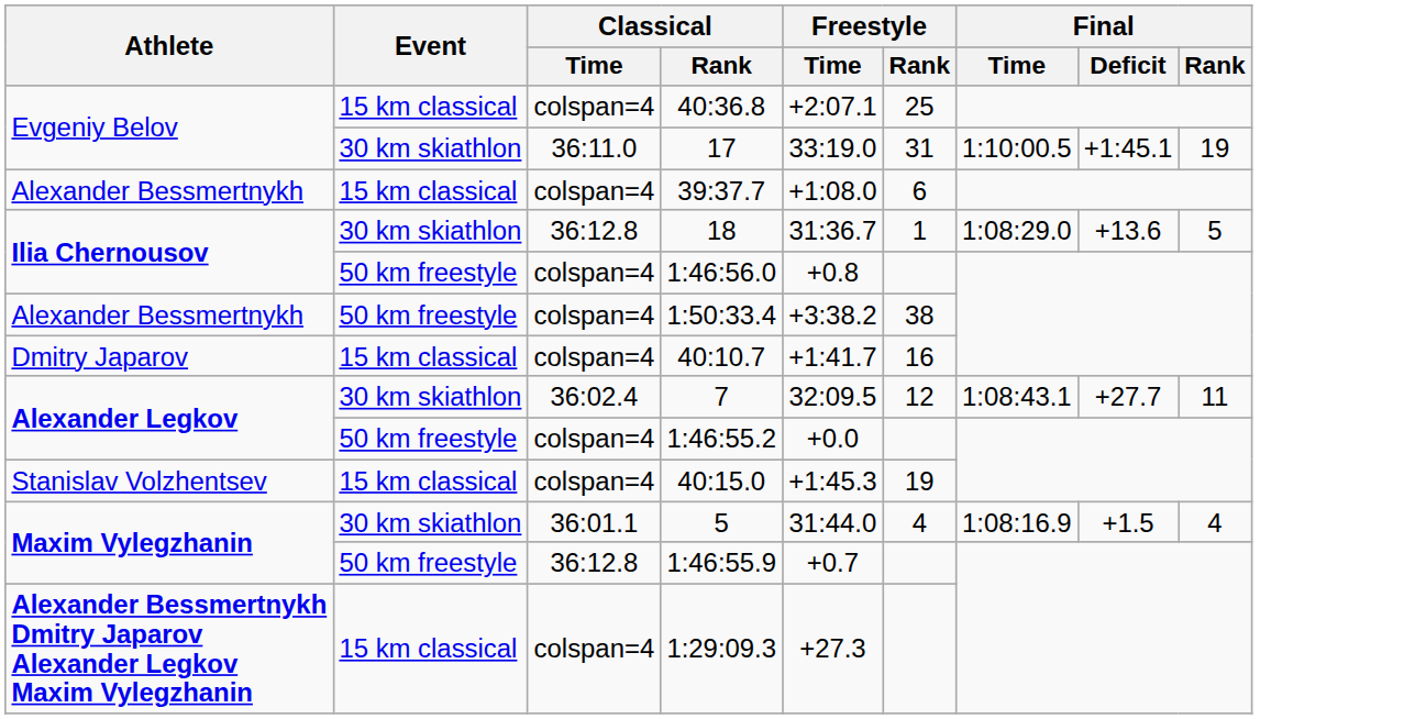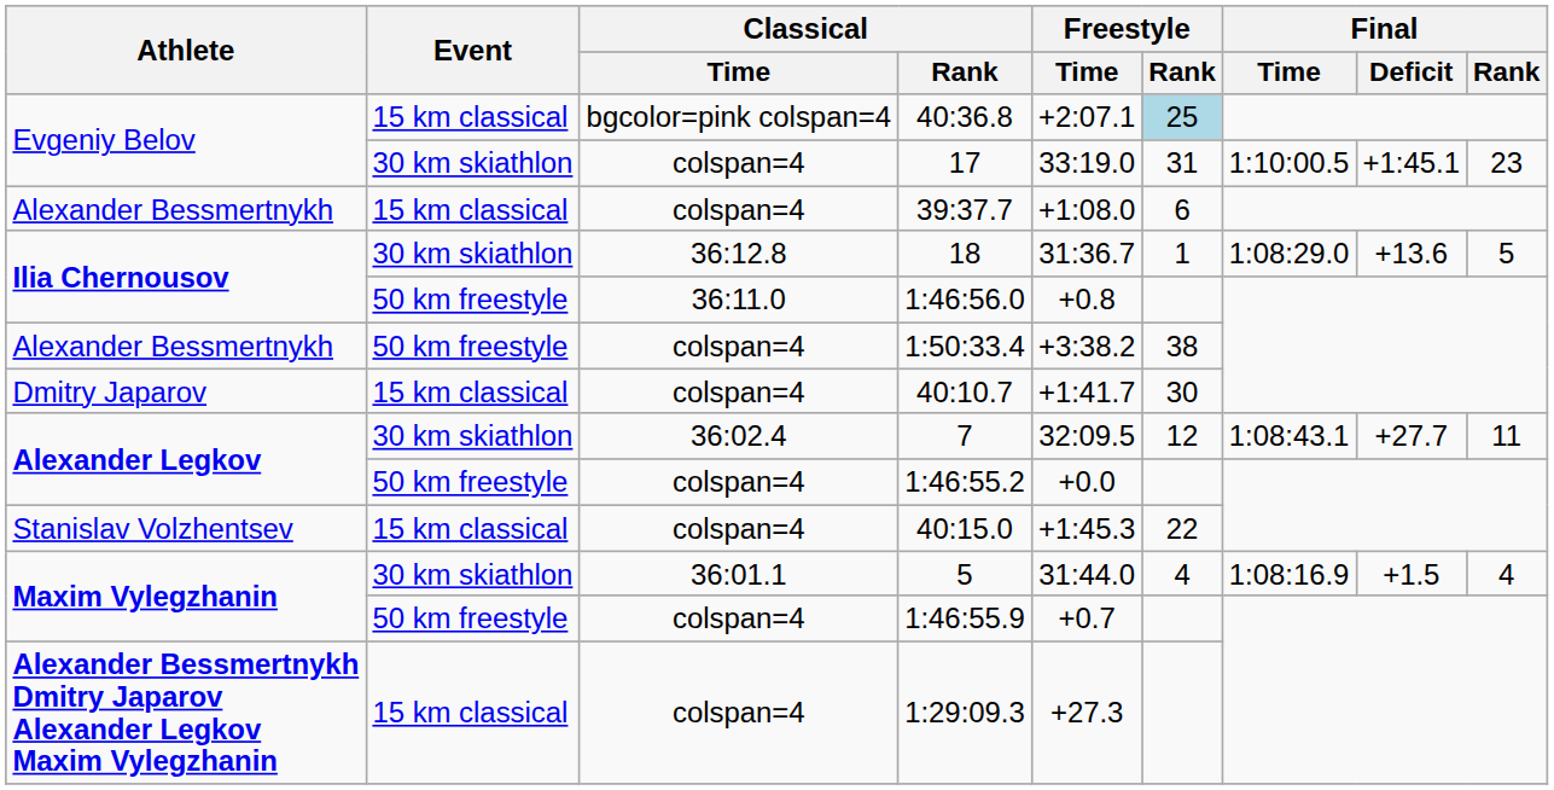40:36.8 | Classical / Time: colspan=4 -> bgcolor=pink colspan=4
40:36.8 | Freestyle / Rank: no background -> lightblue background
17 | Classical / Time: 36:11.0 -> colspan=4
17 | Final / Rank: 19 -> 23
1:46:56.0 | Classical / Time: colspan=4 -> 36:11.0
40:10.7 | Freestyle / Rank: 16 -> 30
40:15.0 | Freestyle / Rank: 19 -> 22
1:46:55.9 | Classical / Time: 36:12.8 -> colspan=4
